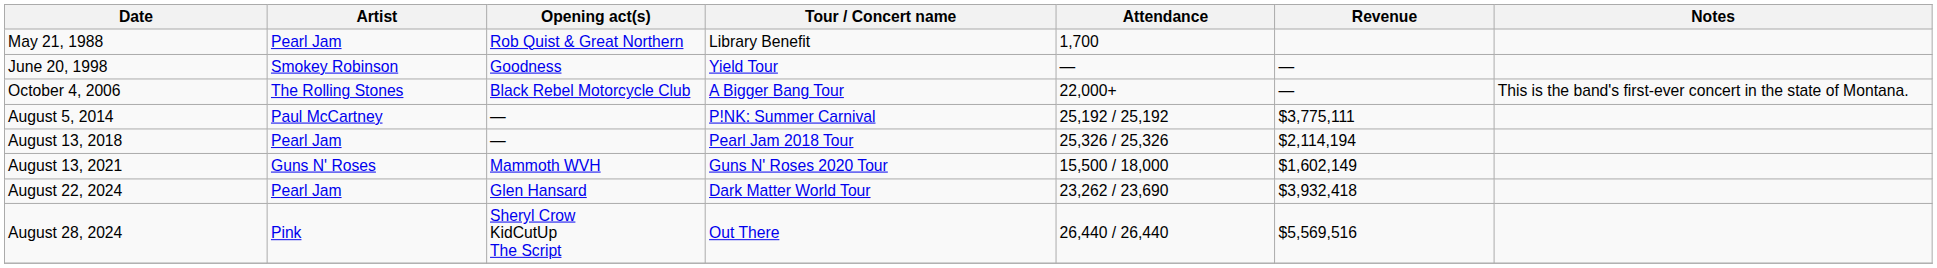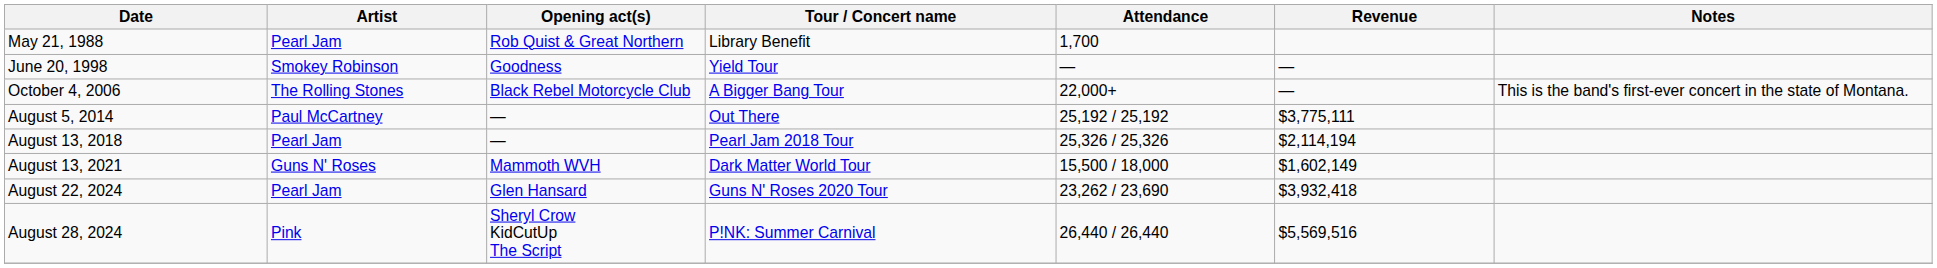August 5, 2014 | Tour / Concert name: P!NK: Summer Carnival -> Out There
August 13, 2021 | Tour / Concert name: Guns N' Roses 2020 Tour -> Dark Matter World Tour
August 22, 2024 | Tour / Concert name: Dark Matter World Tour -> Guns N' Roses 2020 Tour
August 28, 2024 | Tour / Concert name: Out There -> P!NK: Summer Carnival
